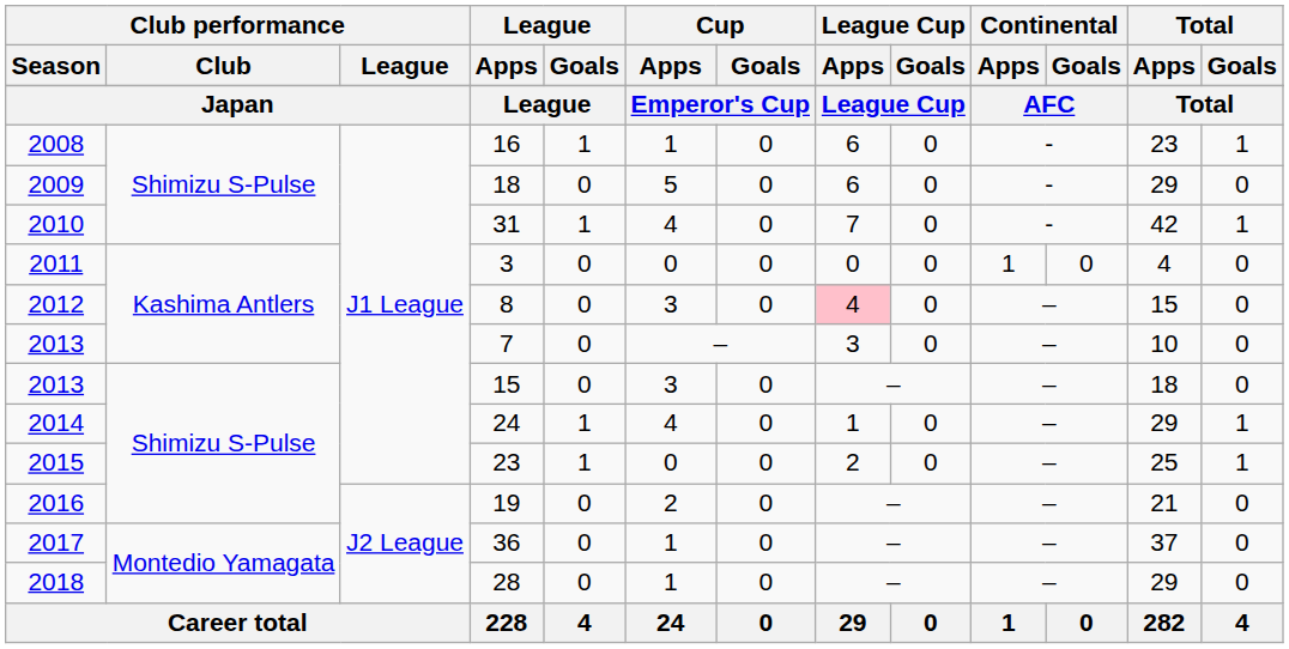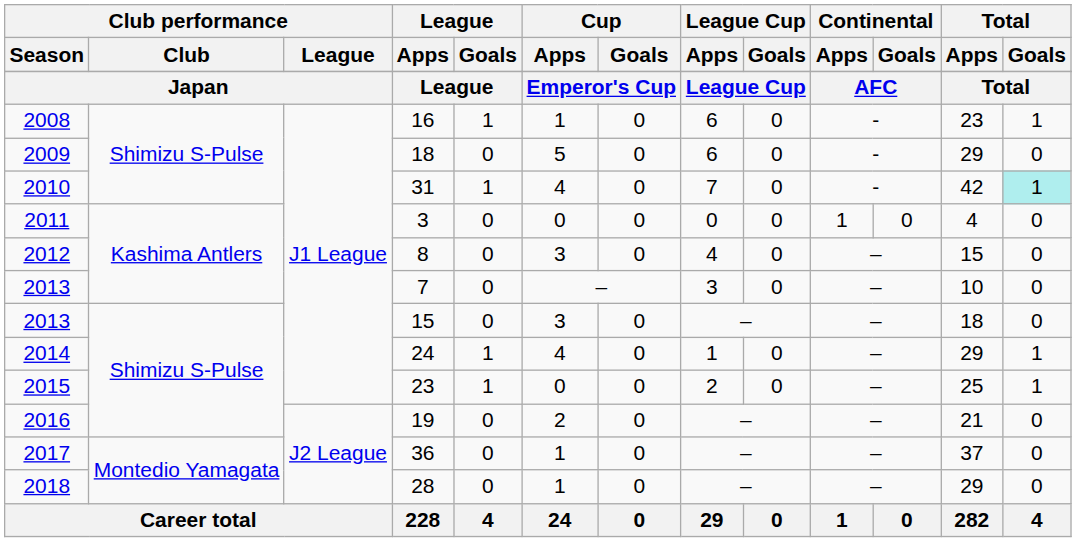31 | Total / Goals: no background -> paleturquoise background
8 | League Cup / Apps: pink background -> no background
